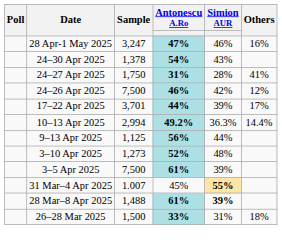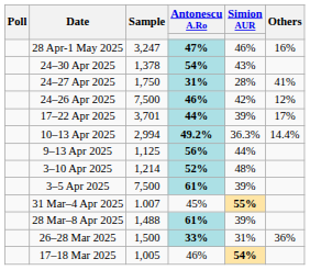3–10 Apr 2025 | Sample: 1,273 -> 1,214
28 Mar–8 Apr 2025 | Simion AUR: bold -> normal
26–28 Mar 2025 | Others: 18% -> 36%
+ row: 17–18 Mar 2025 | 1,005 | 46% | 54%
